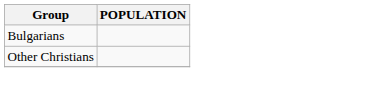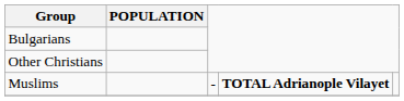+ row: Muslims | - | TOTAL Adrianople Vilayet
